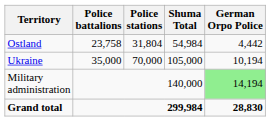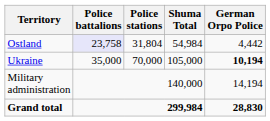Ostland | Police battalions: no background -> lavender background
Ukraine | German Orpo Police: normal -> bold
Military administration | German Orpo Police: lightgreen background -> no background
